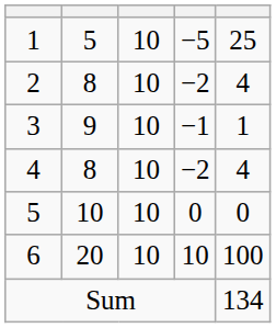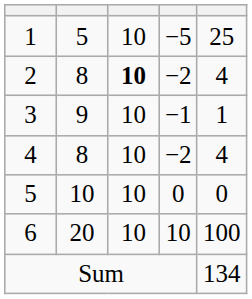2 | column 3: normal -> bold
